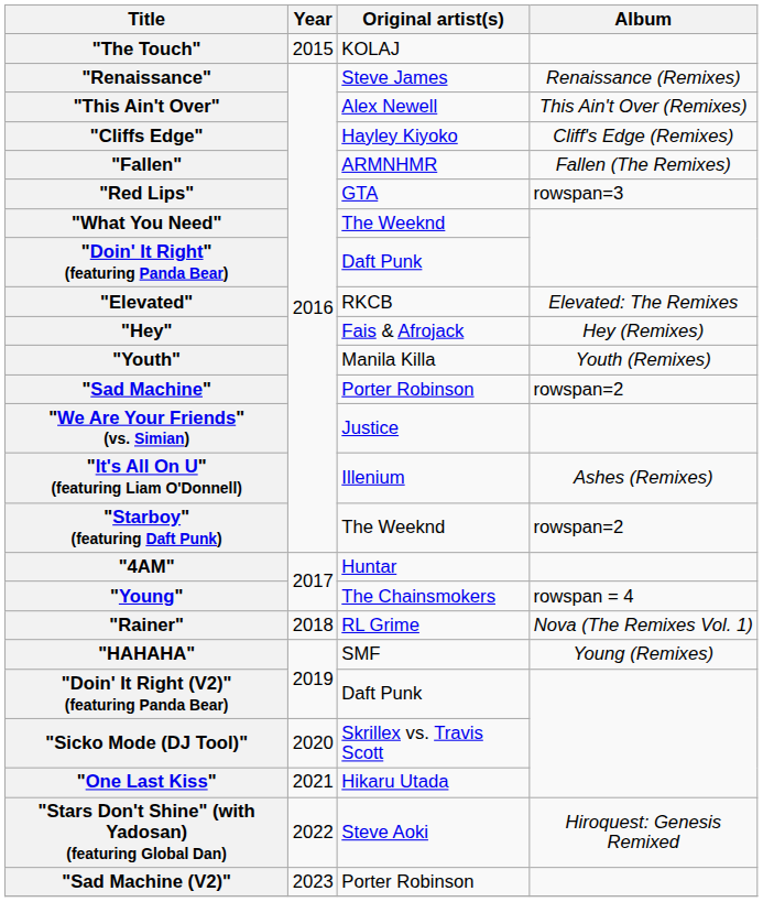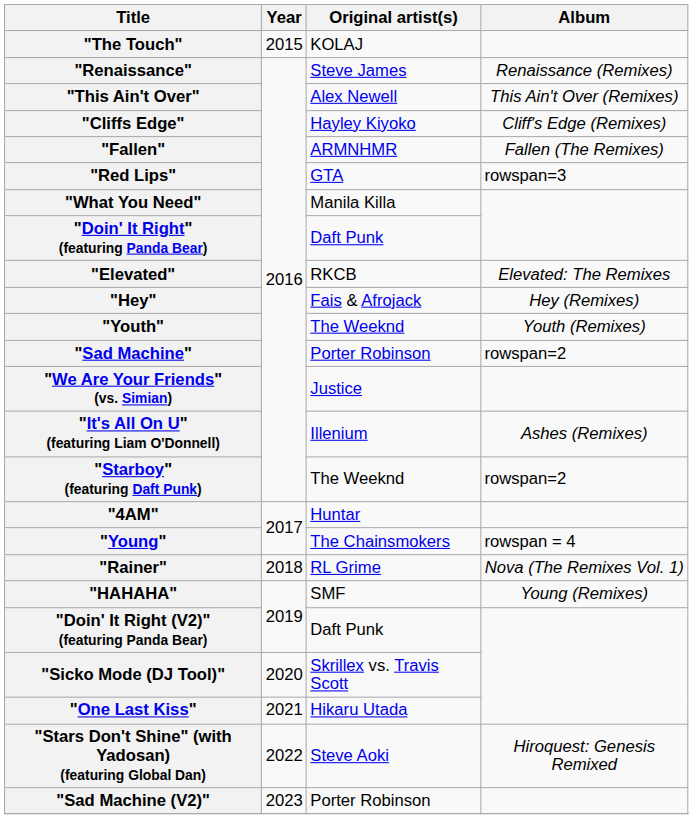"What You Need" | Original artist(s): The Weeknd -> Manila Killa
"Youth" | Original artist(s): Manila Killa -> The Weeknd
